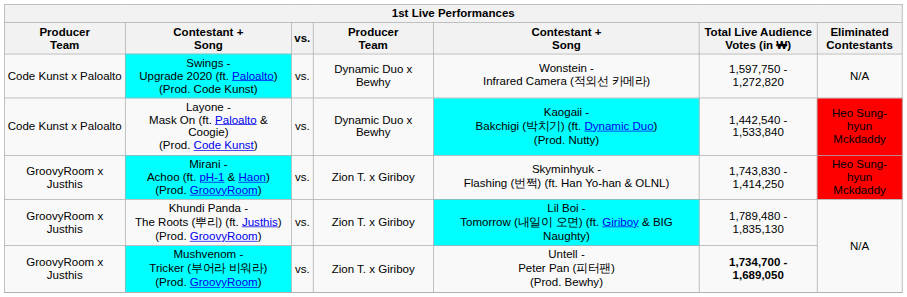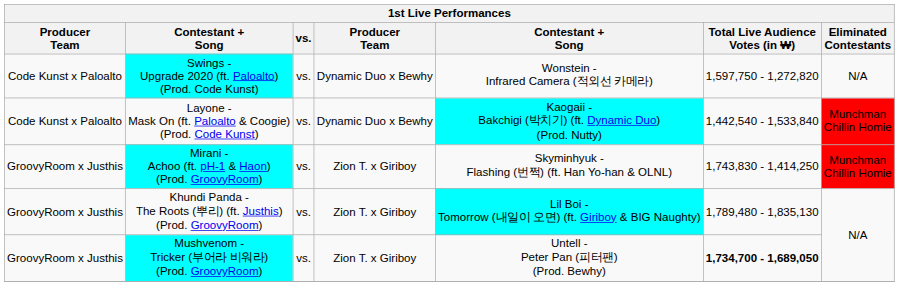Layone - Mask On (ft. Paloalto & Coogie) (Prod. Code Kunst) | Eliminated Contestants: Heo Sung-hyun Mckdaddy -> Munchman Chillin Homie
Mirani - Achoo (ft. pH-1 & Haon) (Prod. GroovyRoom) | Eliminated Contestants: Heo Sung-hyun Mckdaddy -> Munchman Chillin Homie
